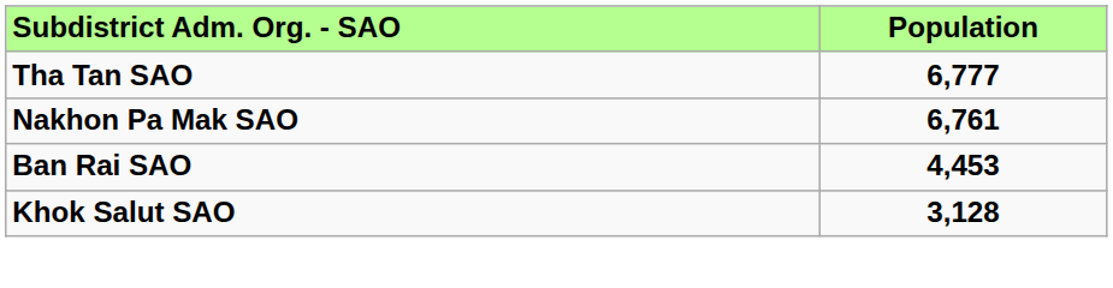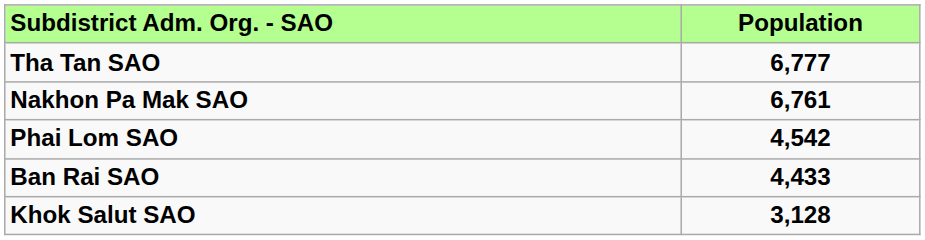+ row: Phai Lom SAO | 4,542
Ban Rai SAO | Population: 4,453 -> 4,433
